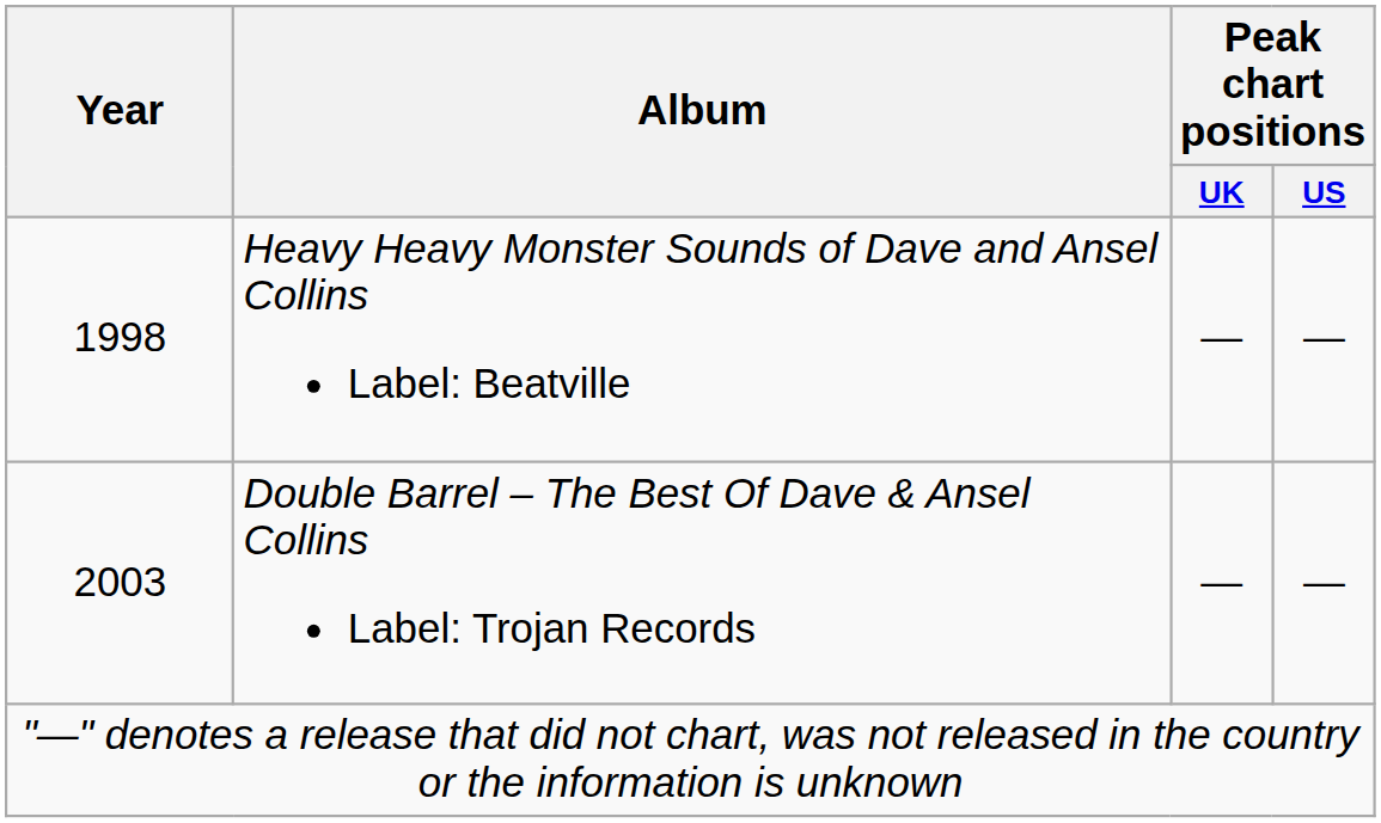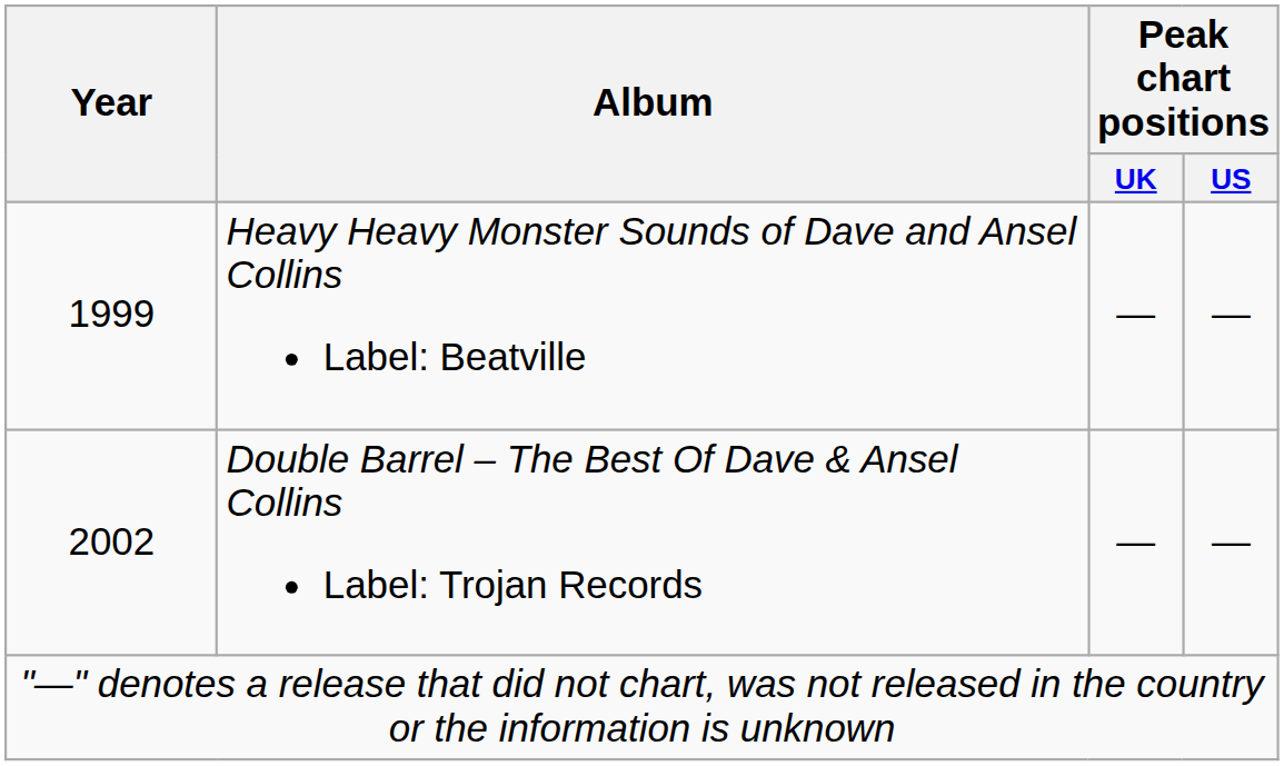row 3 | Year: 1998 -> 1999
row 4 | Year: 2003 -> 2002
